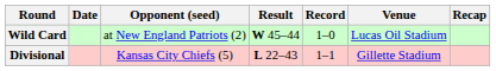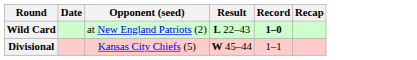- column: Venue | Lucas Oil Stadium | Gillette Stadium
Wild Card | Result: W 45–44 -> L 22–43
Wild Card | Record: normal -> bold
Divisional | Result: L 22–43 -> W 45–44
